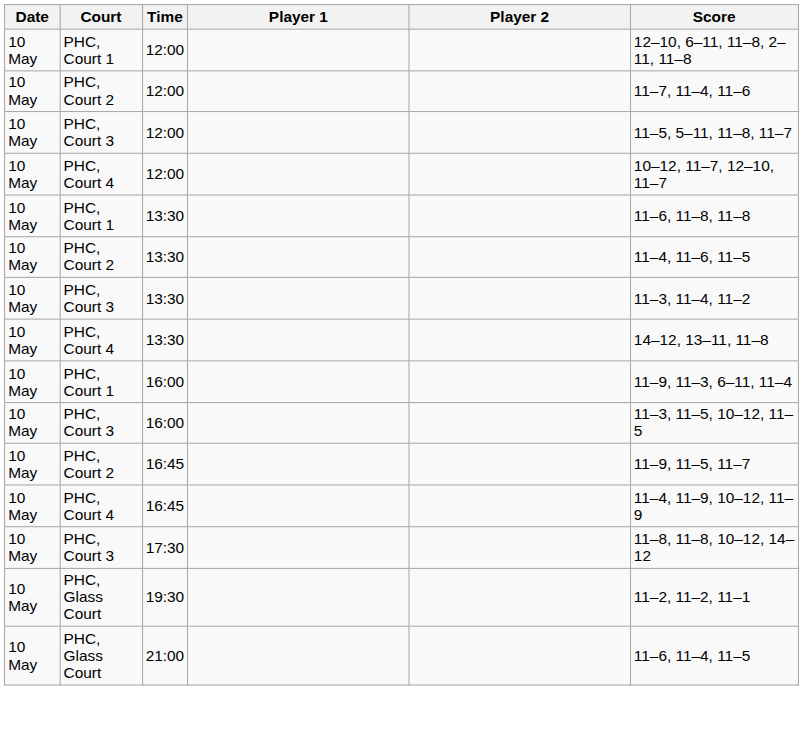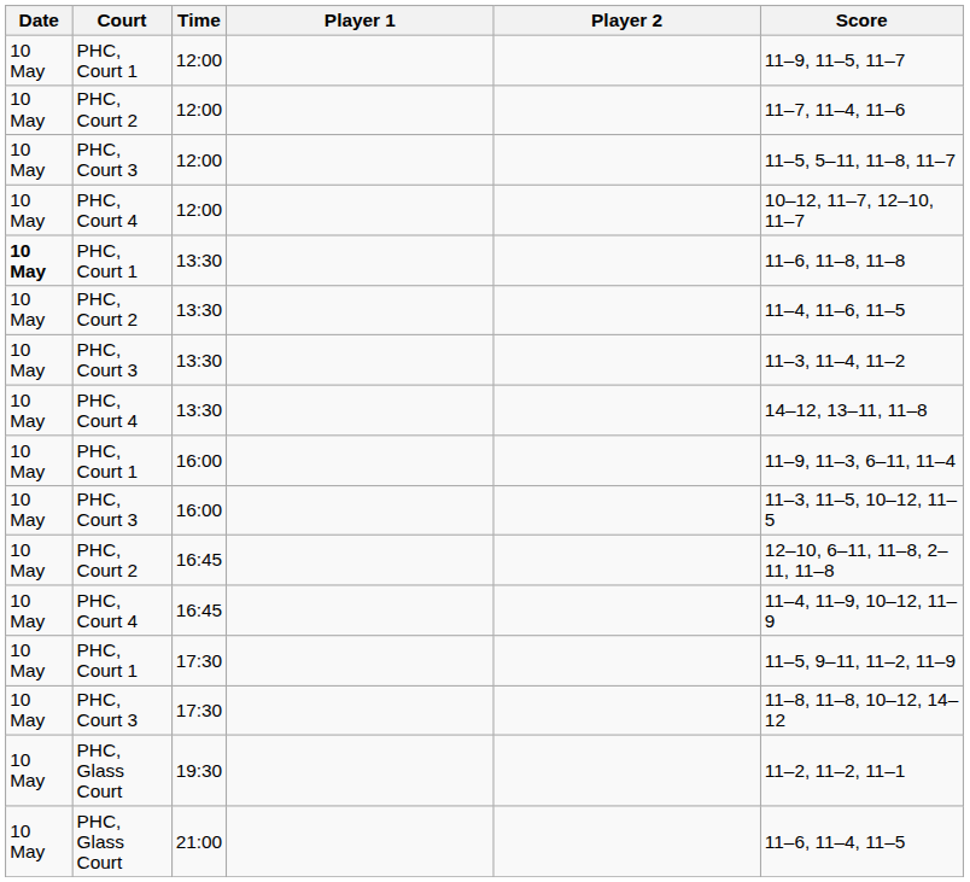PHC, Court 1 / 12:00 | Score: 12–10, 6–11, 11–8, 2–11, 11–8 -> 11–9, 11–5, 11–7
PHC, Court 1 / 13:30 | Date: normal -> bold
PHC, Court 2 / 16:45 | Score: 11–9, 11–5, 11–7 -> 12–10, 6–11, 11–8, 2–11, 11–8
+ row: 10 May | PHC, Court 1 | 17:30 | 11–5, 9–11, 11–2, 11–9
